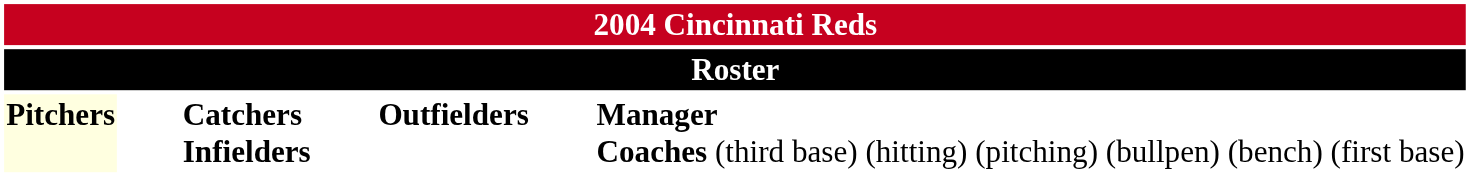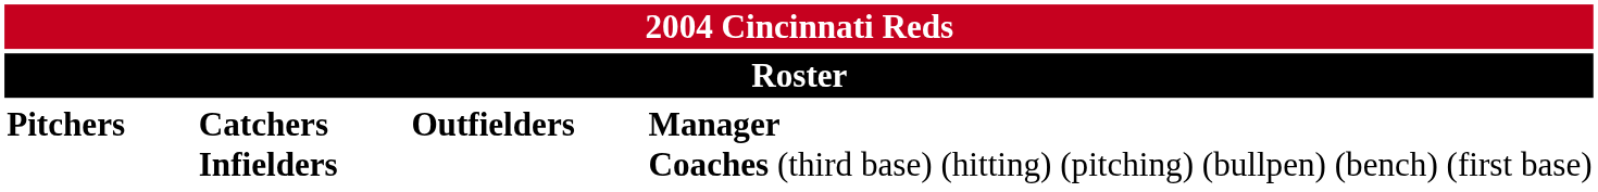Pitchers | column 1: lightyellow background -> no background
